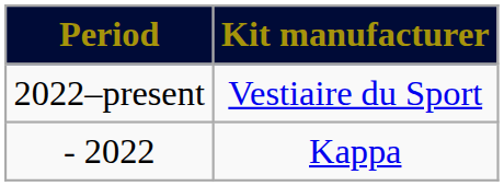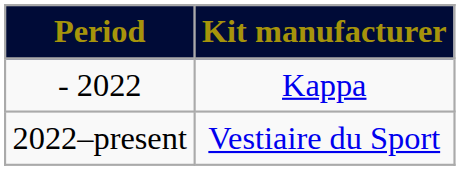rows swapped: - 2022 <-> 2022–present
